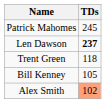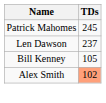Len Dawson | TDs: bold -> normal
- row: Trent Green | 118
